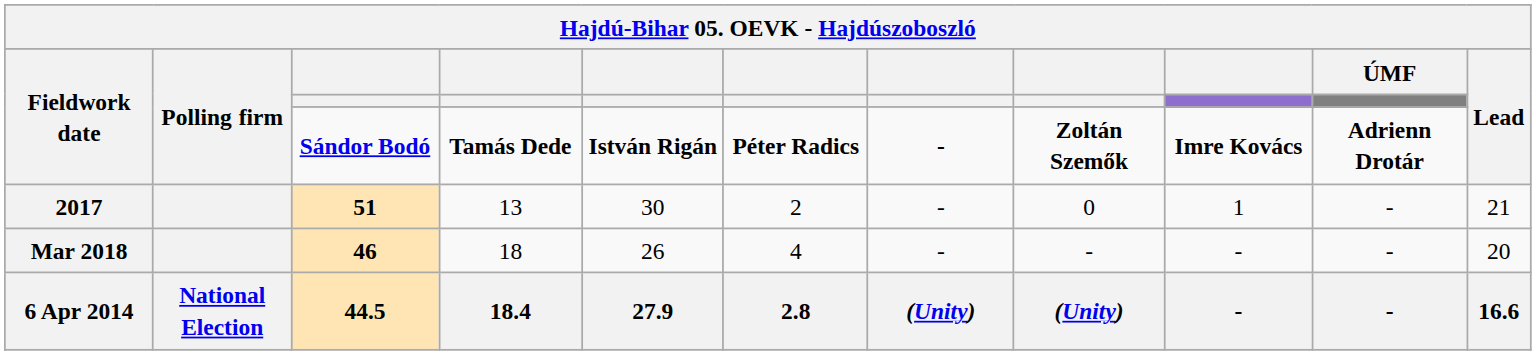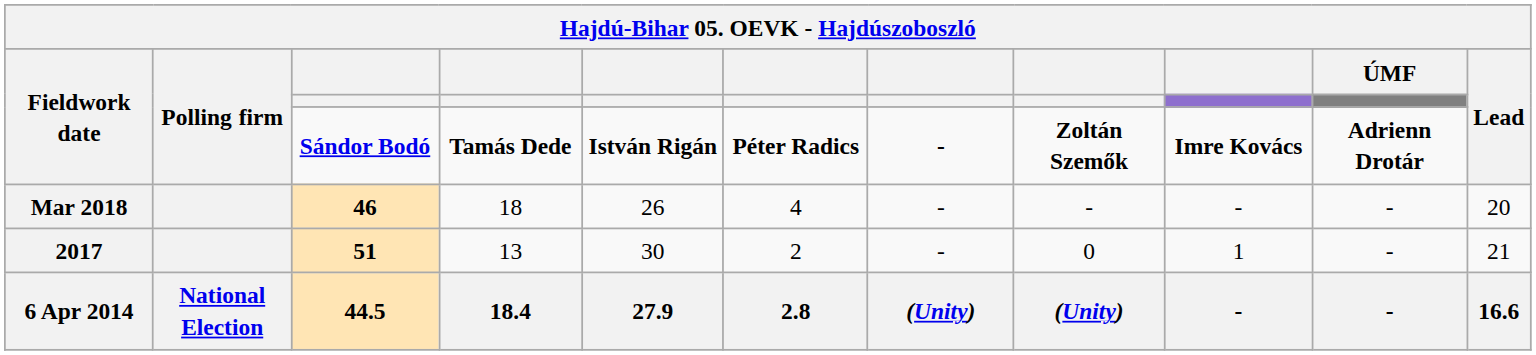rows swapped: Mar 2018 <-> 2017
